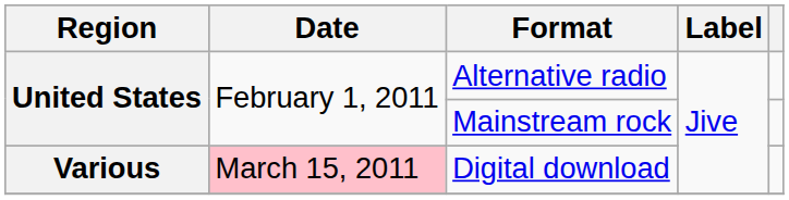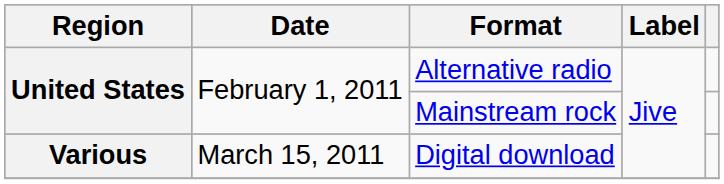Digital download | Date: pink background -> no background
